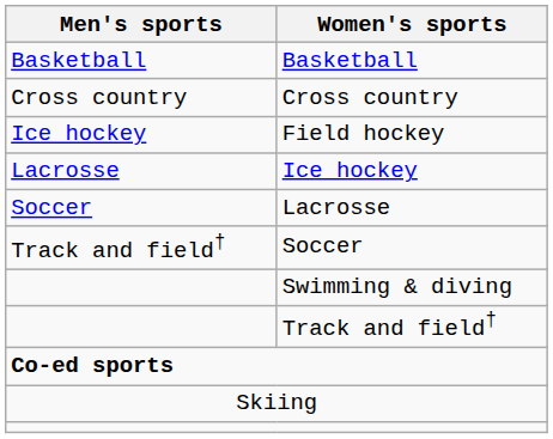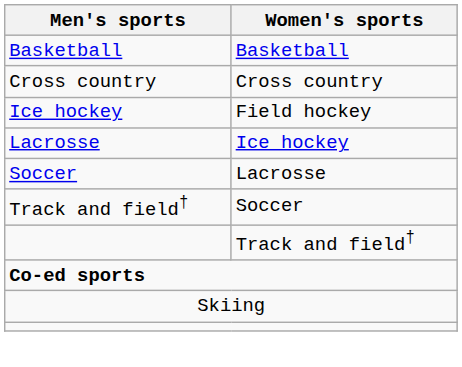- row: Swimming & diving
